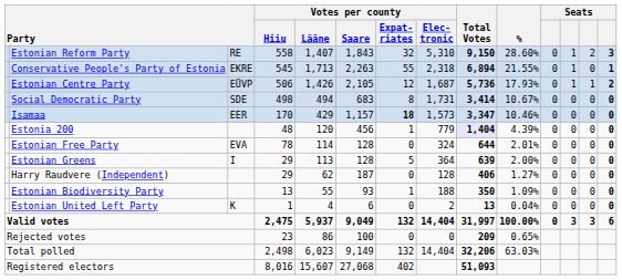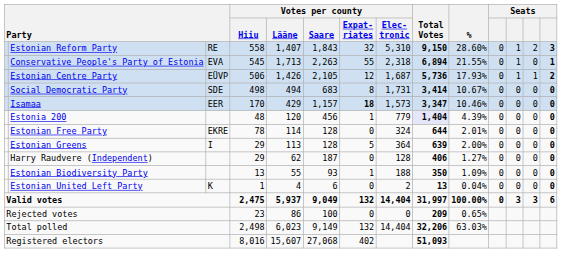Conservative People's Party of Estonia | column 3: EKRE -> EVA
Estonian Free Party | column 3: EVA -> EKRE
